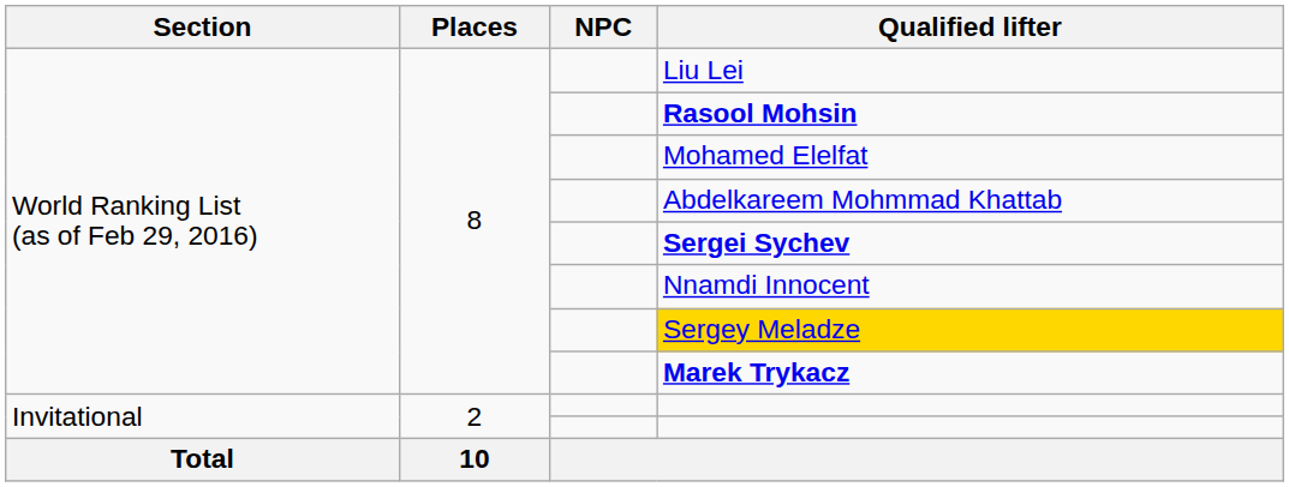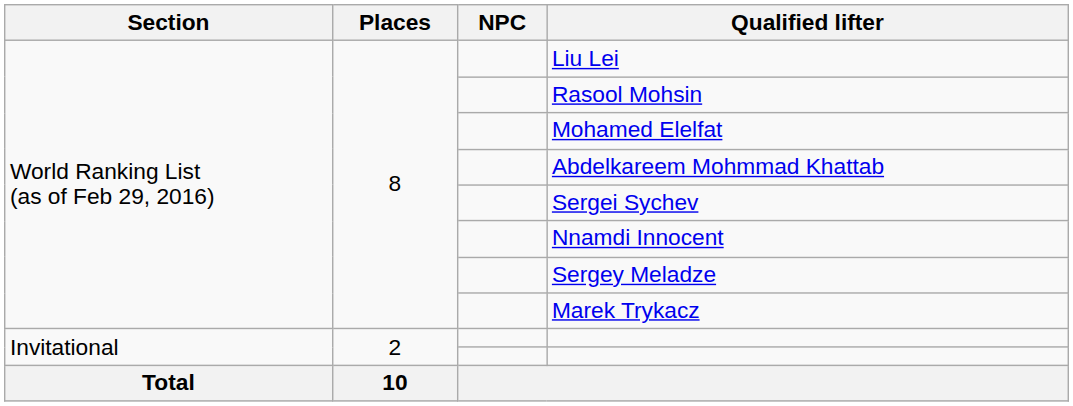Rasool Mohsin | Qualified lifter: bold -> normal
Sergei Sychev | Qualified lifter: bold -> normal
Sergey Meladze | Qualified lifter: gold background -> no background
Marek Trykacz | Qualified lifter: bold -> normal
